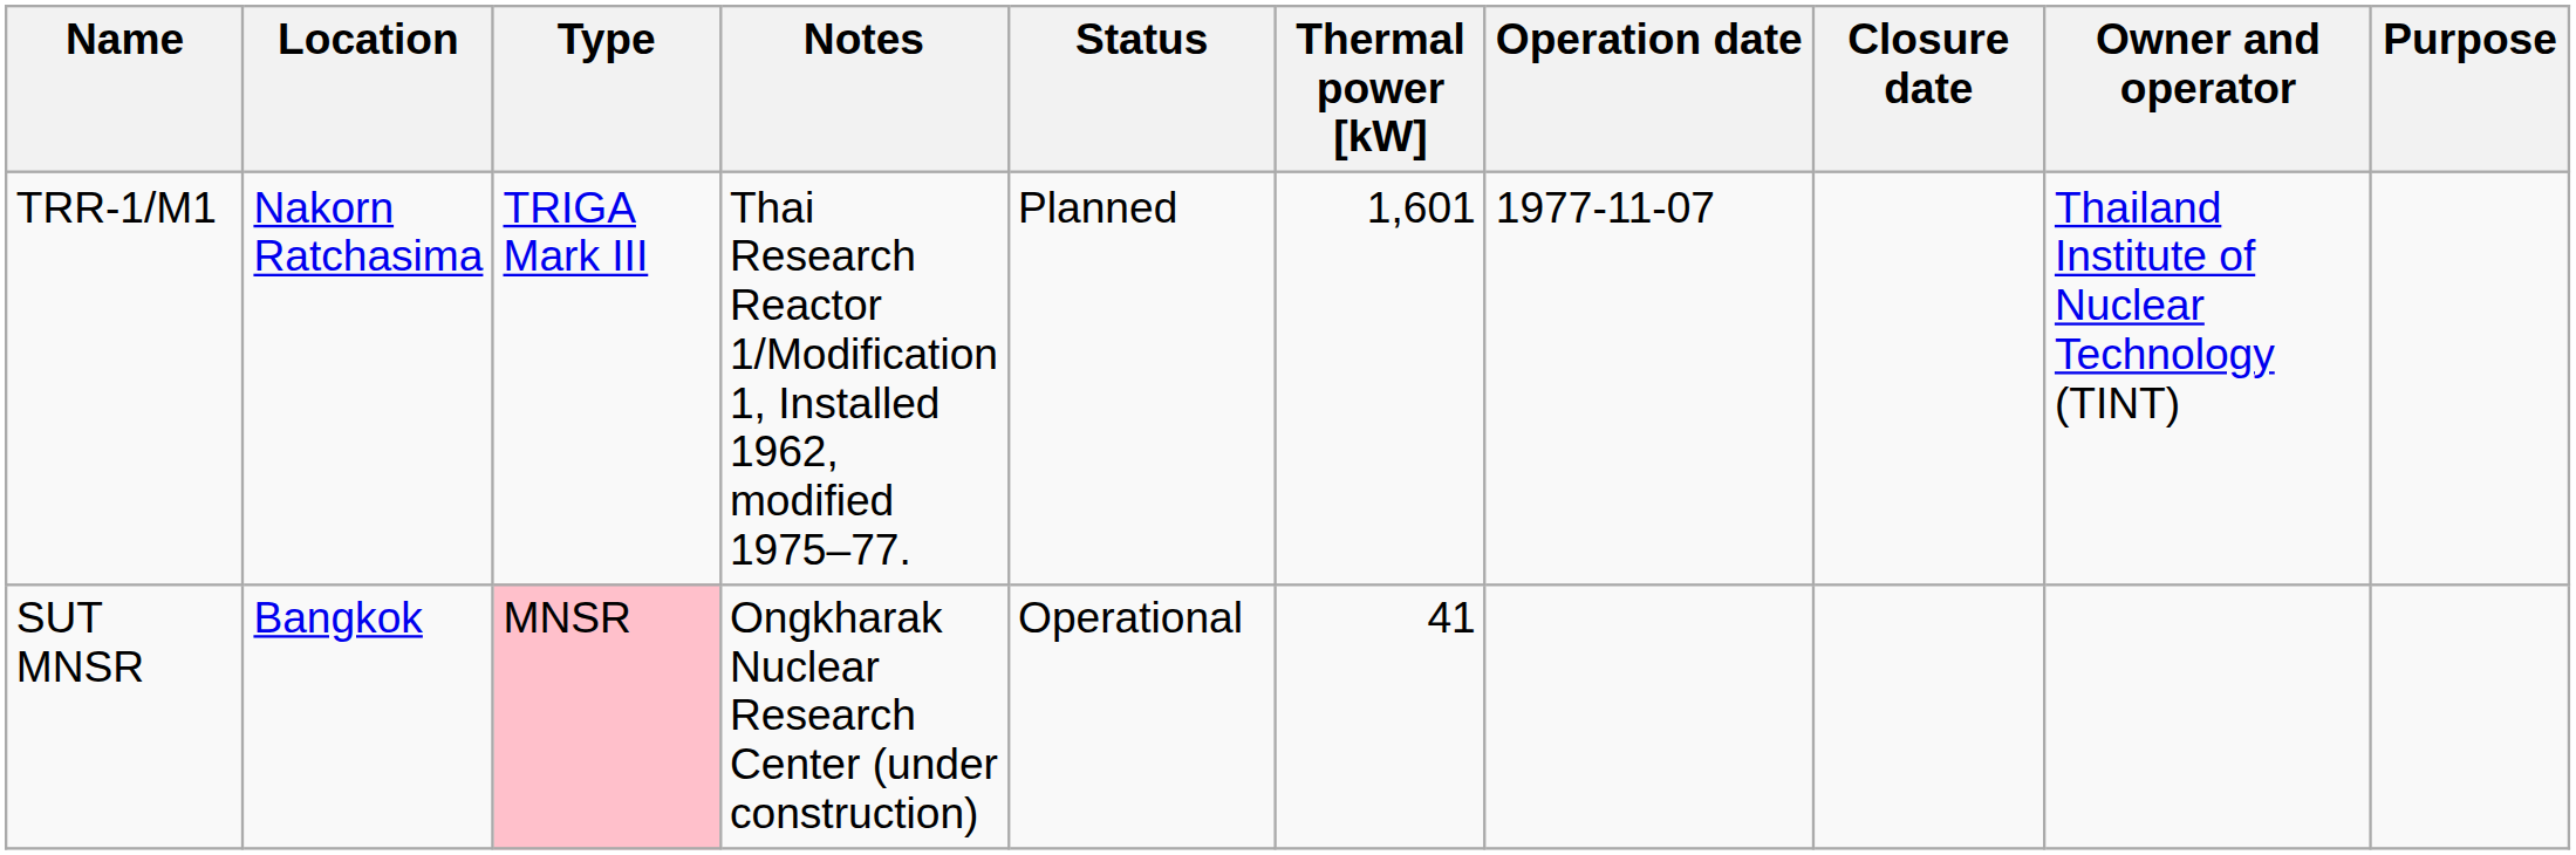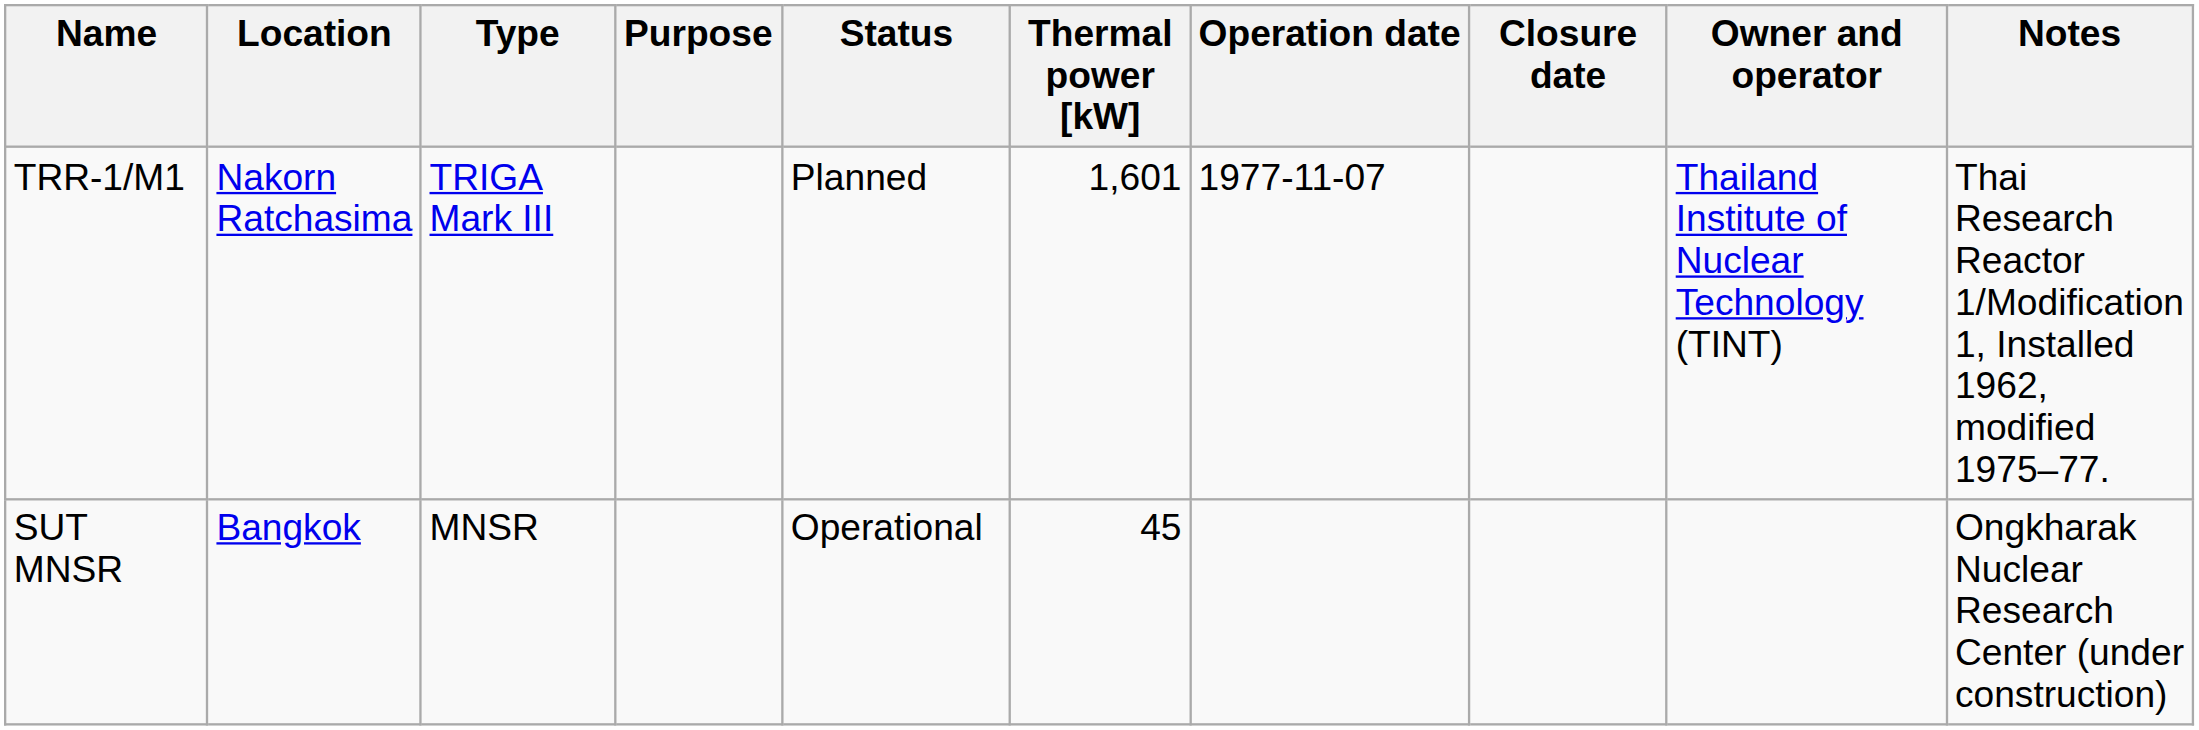columns swapped: Purpose <-> Notes
SUT MNSR | Type: pink background -> no background
SUT MNSR | Thermal power [kW]: 41 -> 45
